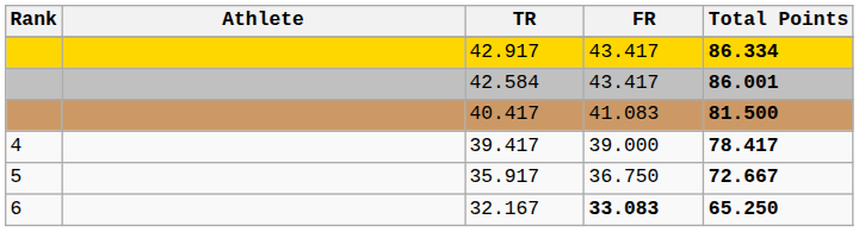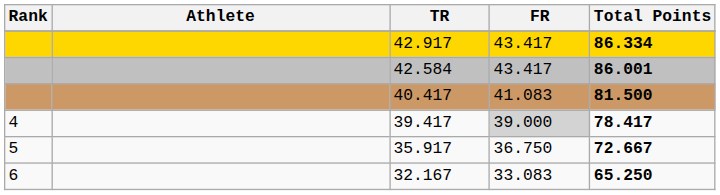39.417 | FR: no background -> lightgrey background
32.167 | FR: bold -> normal
